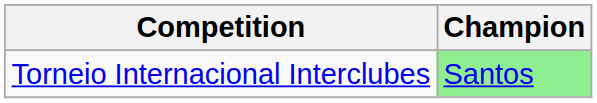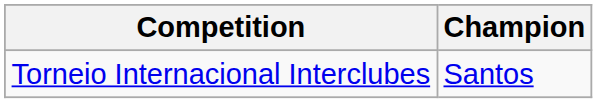Torneio Internacional Interclubes | Champion: lightgreen background -> no background
